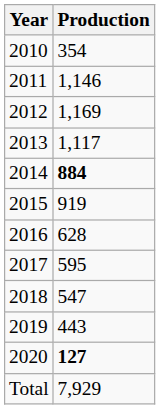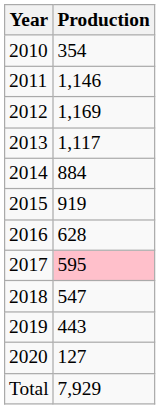2014 | Production: bold -> normal
2017 | Production: no background -> pink background
2020 | Production: bold -> normal
